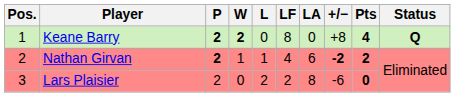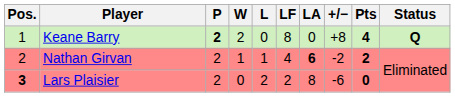Keane Barry | W: bold -> normal
Nathan Girvan | P: bold -> normal
Nathan Girvan | LA: normal -> bold
Nathan Girvan | +/−: bold -> normal
Lars Plaisier | Pos.: normal -> bold
